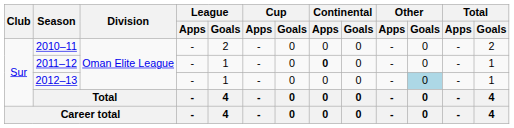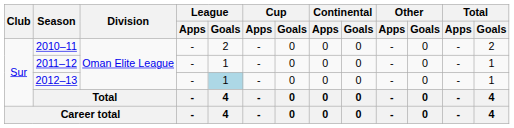2011–12 | Continental / Apps: bold -> normal
2012–13 | League / Goals: no background -> lightblue background
2012–13 | Other / Goals: lightblue background -> no background
